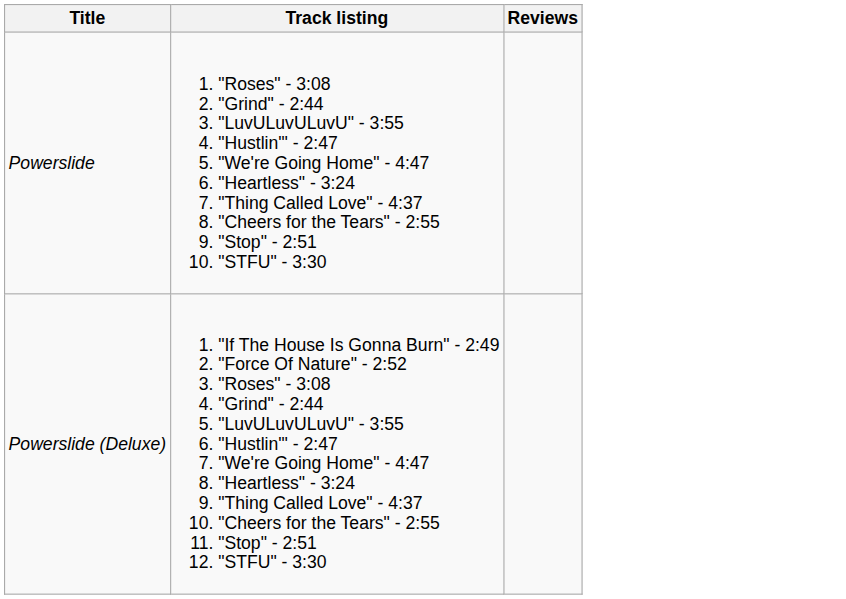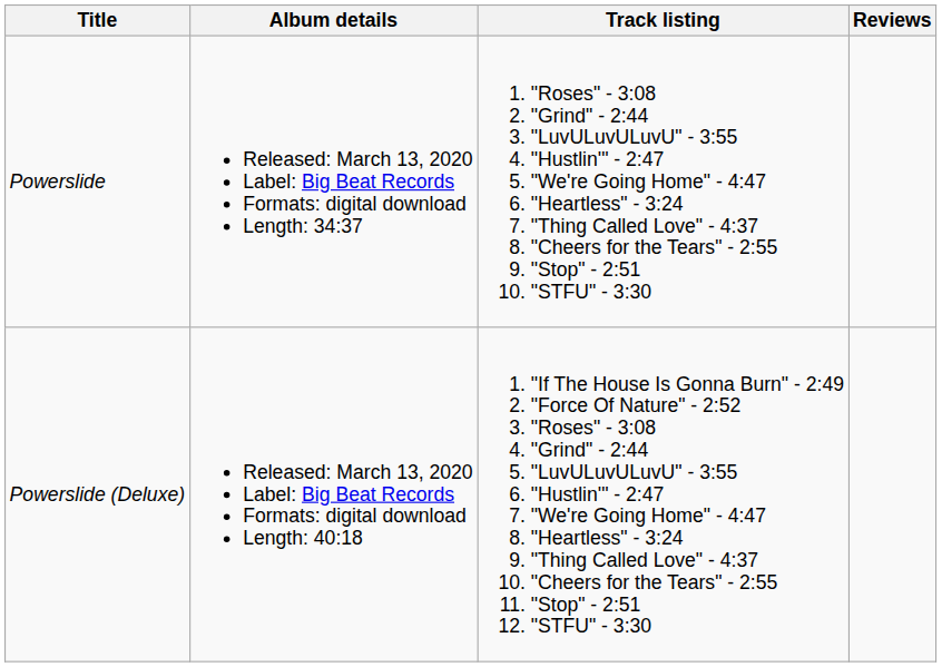+ column: Album details | Released: March 13, 2020 Label: Big Beat Records Formats: digital download Length: 34:37 | Released: March 13, 2020 Label: Big Beat Records Formats: digital download Length: 40:18
